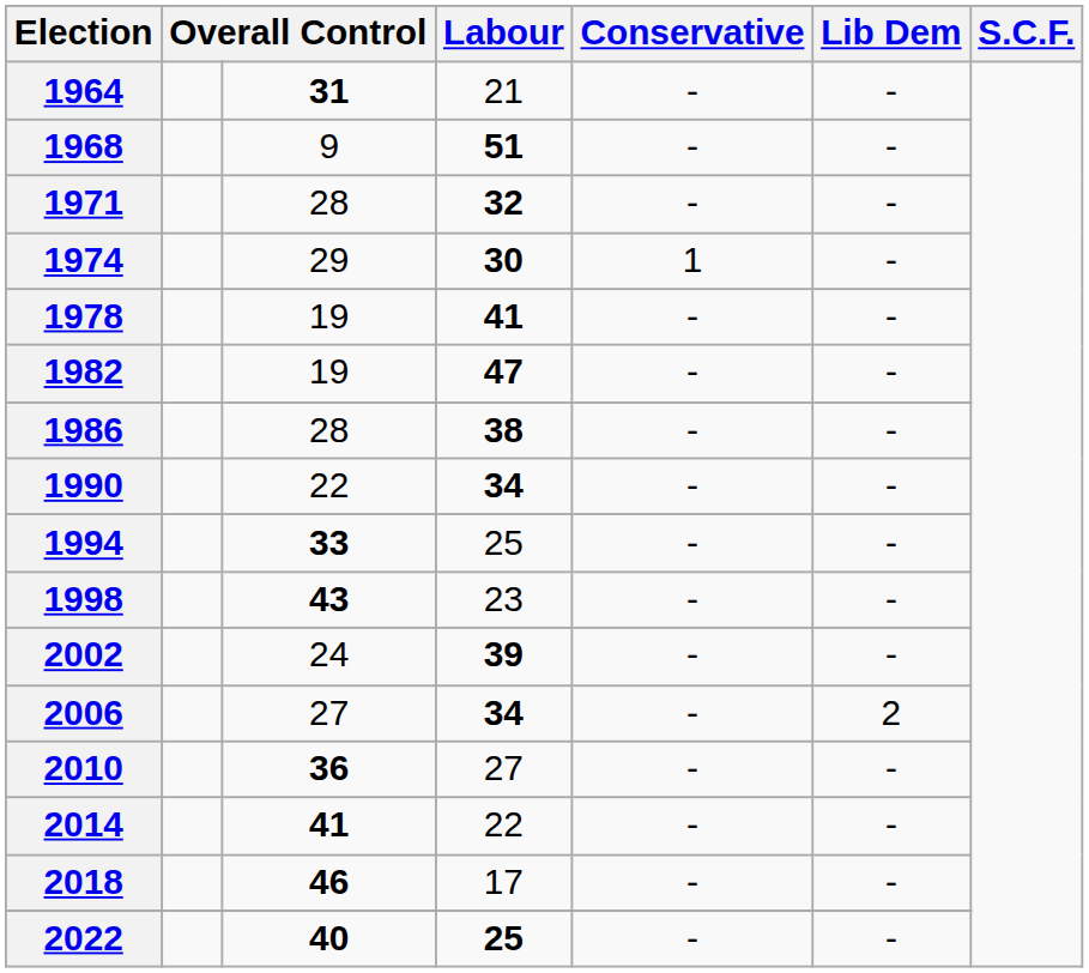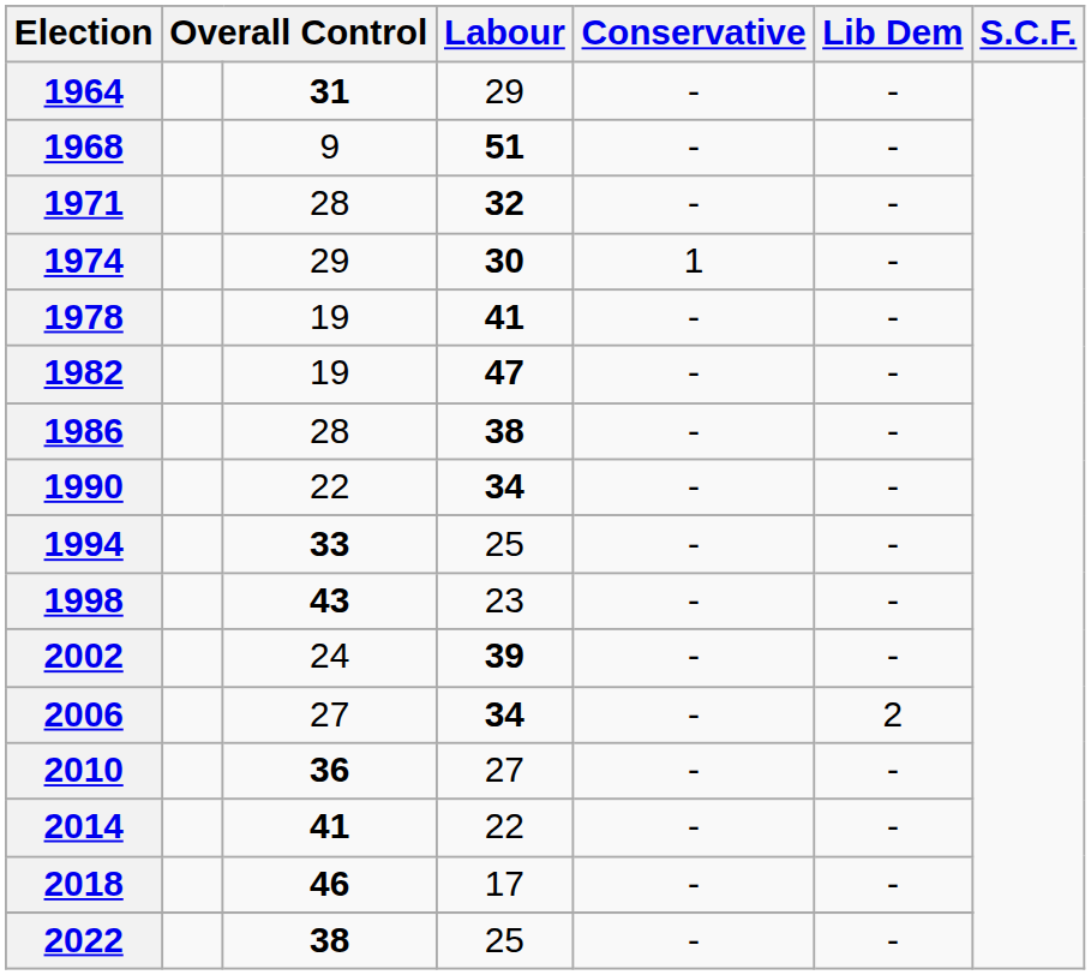1964 | Labour: 21 -> 29
2022 | column 3: 40 -> 38
2022 | Labour: bold -> normal
